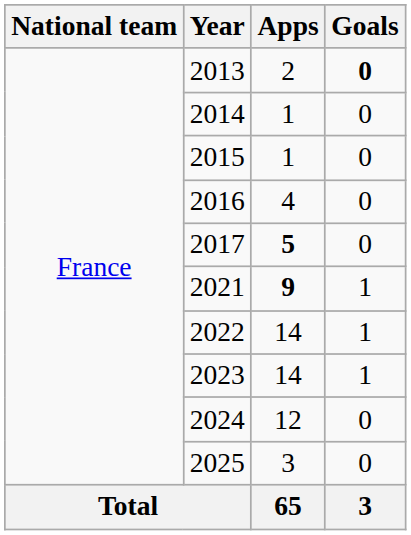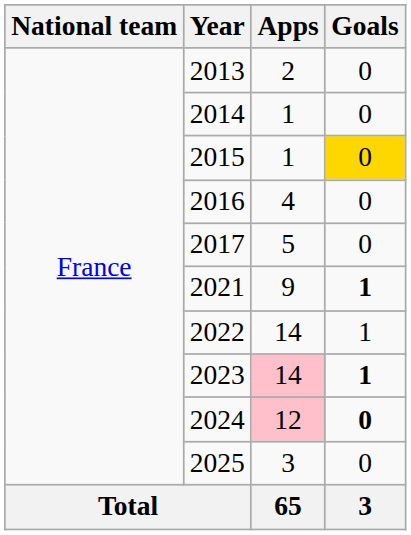2013 | Goals: bold -> normal
2015 | Goals: no background -> gold background
2017 | Apps: bold -> normal
2021 | Apps: bold -> normal
2021 | Goals: normal -> bold
2023 | Apps: no background -> pink background
2023 | Goals: normal -> bold
2024 | Apps: no background -> pink background
2024 | Goals: normal -> bold
